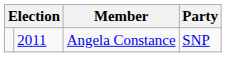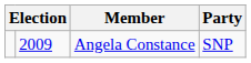Angela Constance | column 2: 2011 -> 2009
